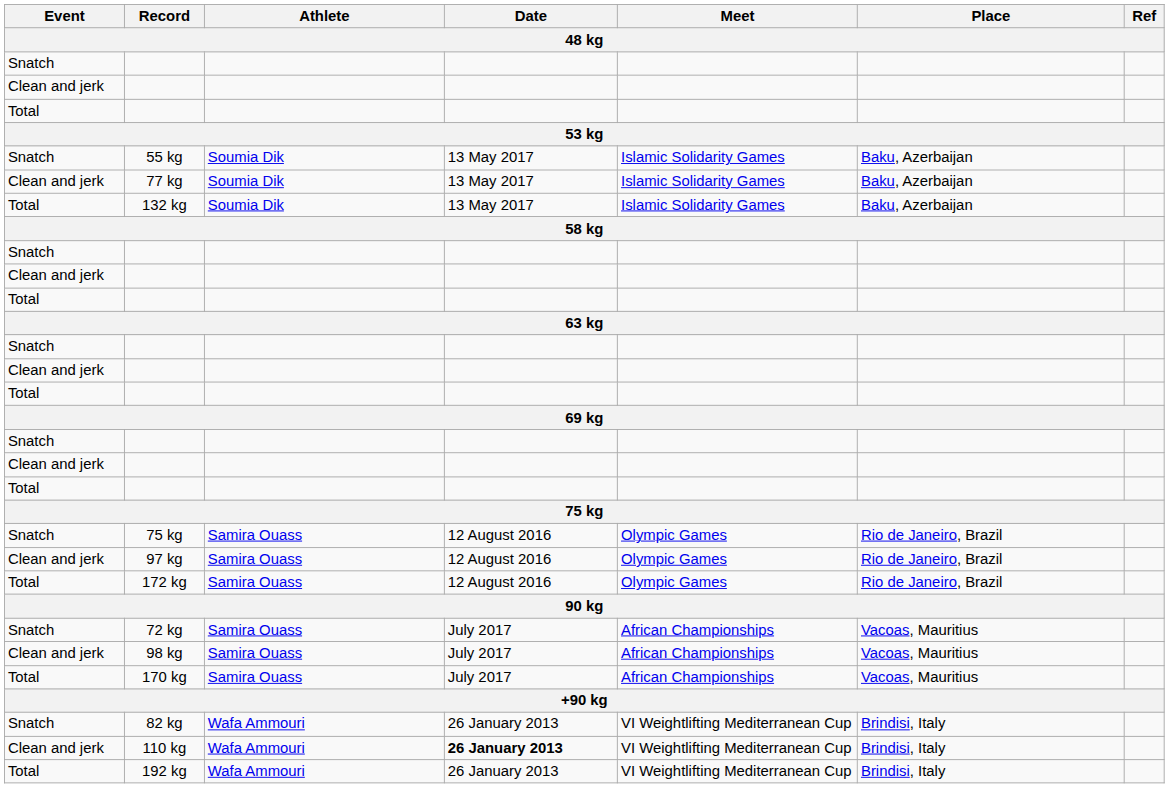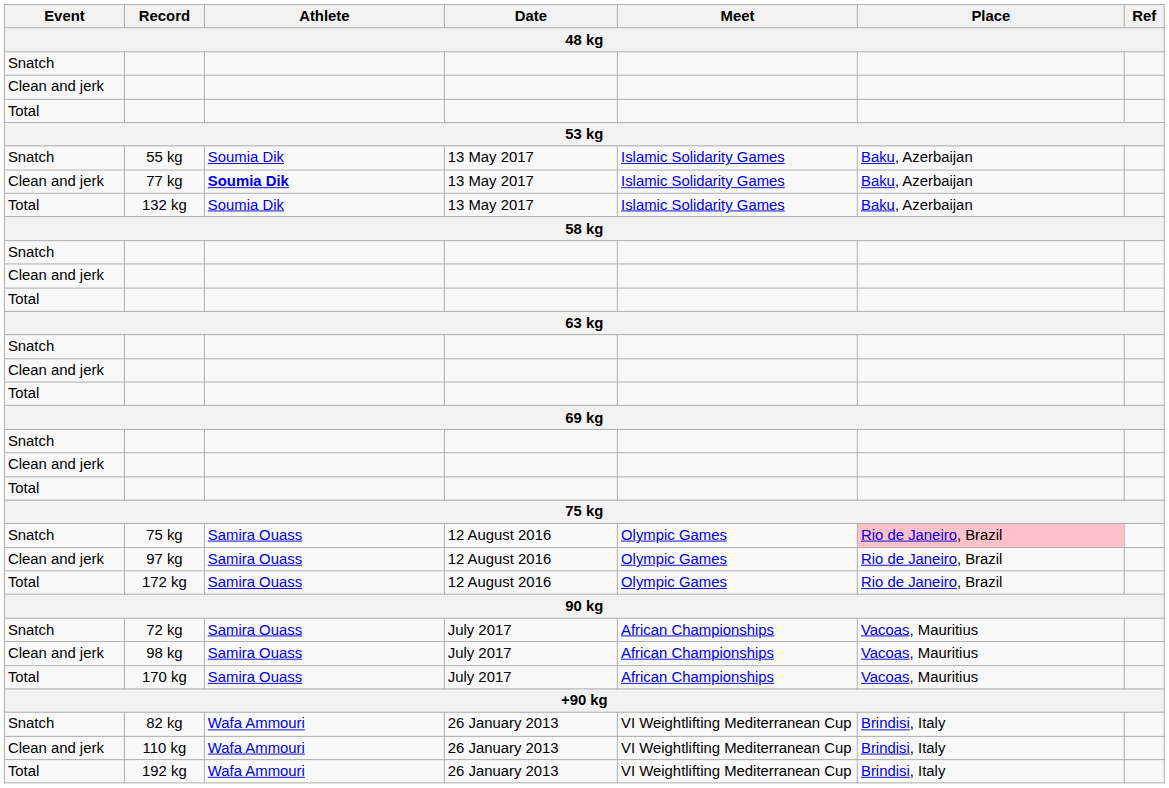77 kg | Athlete: normal -> bold
Snatch / 75 kg | Place: no background -> pink background
110 kg | Date: bold -> normal
